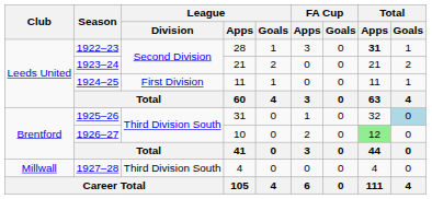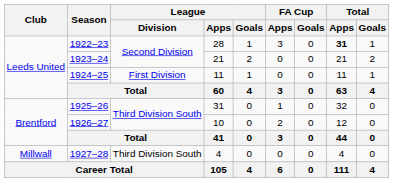1925–26 | Total / Goals: lightblue background -> no background
1926–27 | Total / Apps: lightgreen background -> no background
